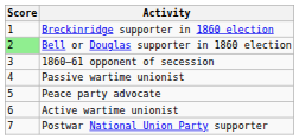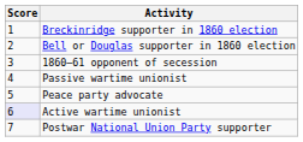Bell or Douglas supporter in 1860 election | Score: lightgreen background -> no background
Active wartime unionist | Score: no background -> lavender background
